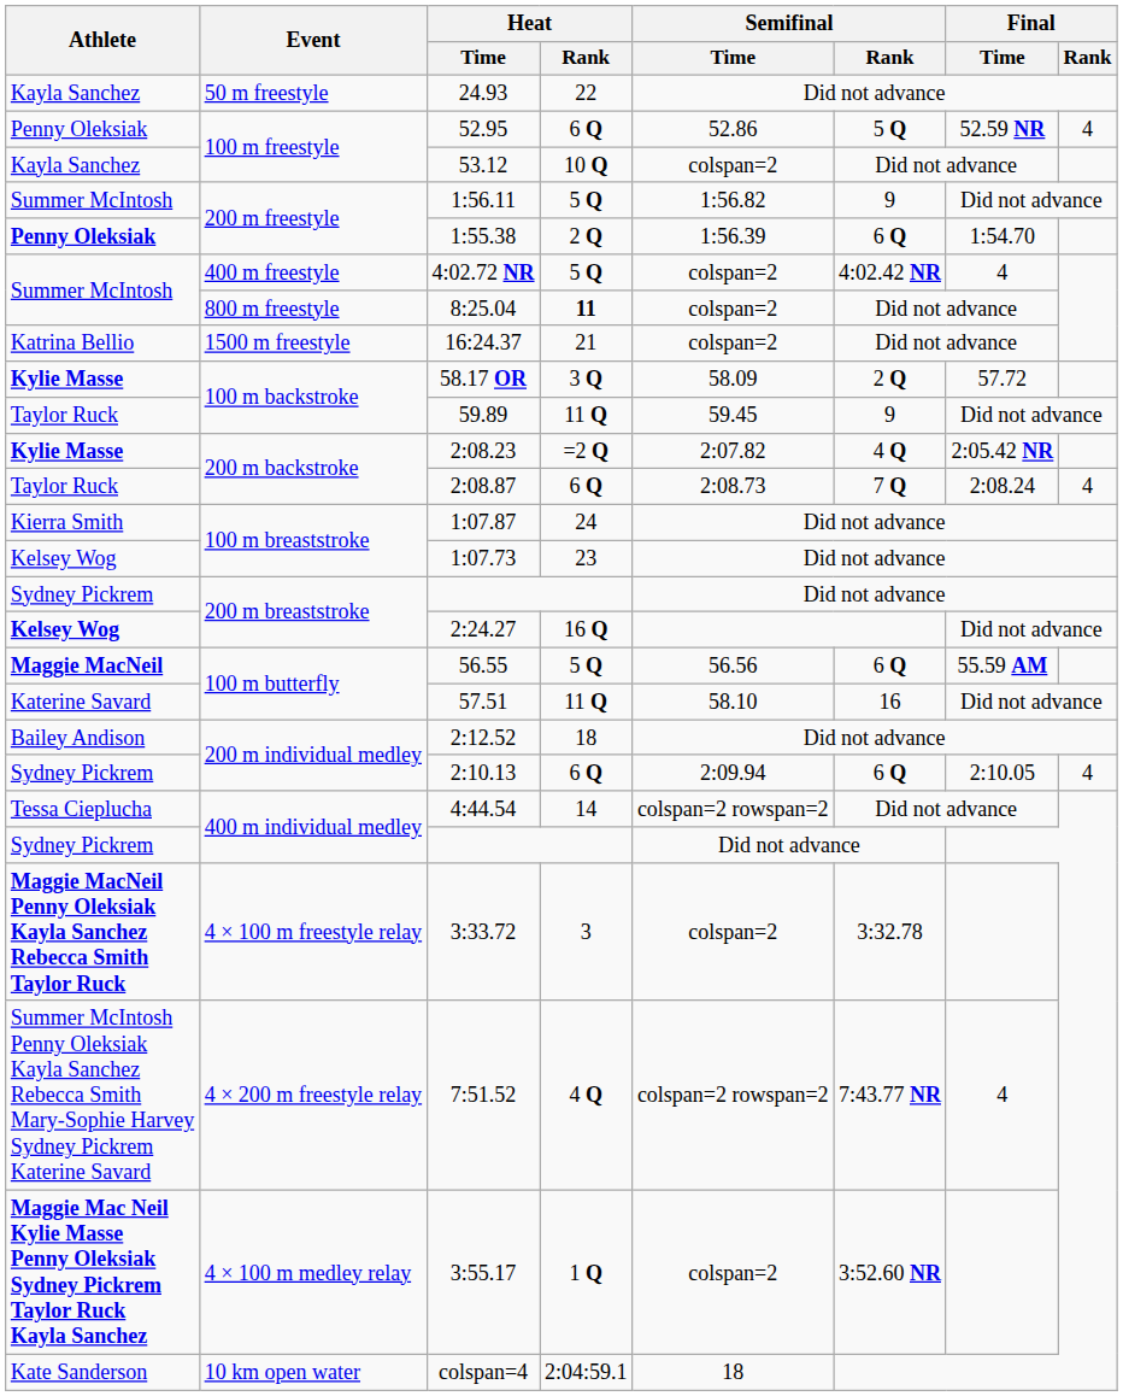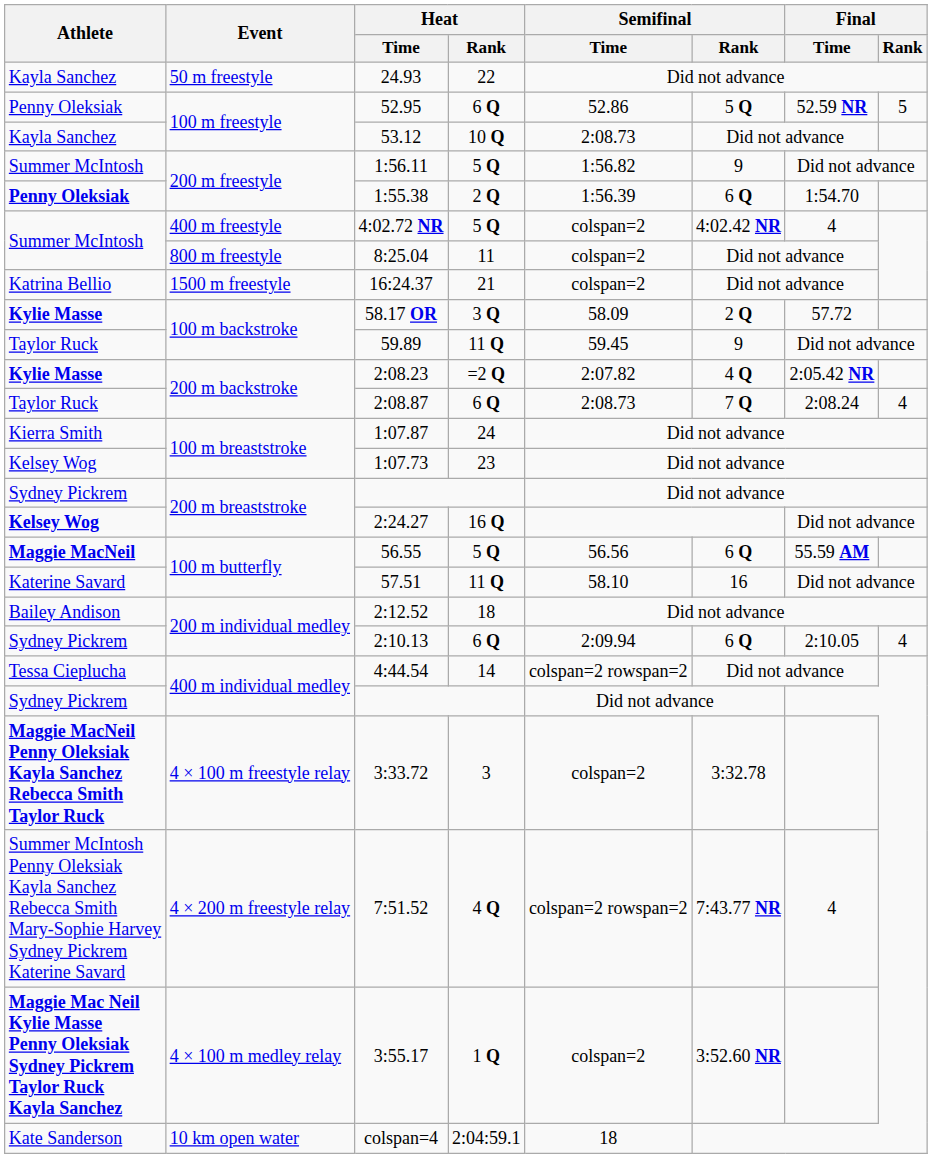52.95 | Final / Rank: 4 -> 5
53.12 | Semifinal / Time: colspan=2 -> 2:08.73
8:25.04 | Heat / Rank: bold -> normal
